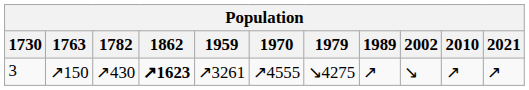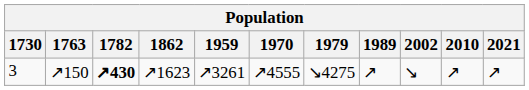3 | 1782: normal -> bold
3 | 1862: bold -> normal
